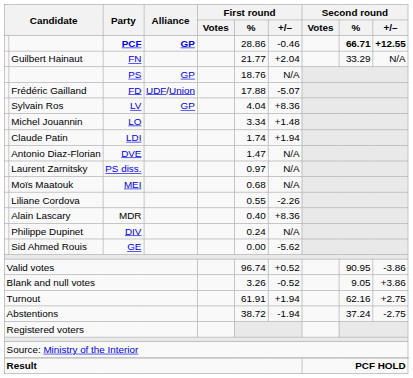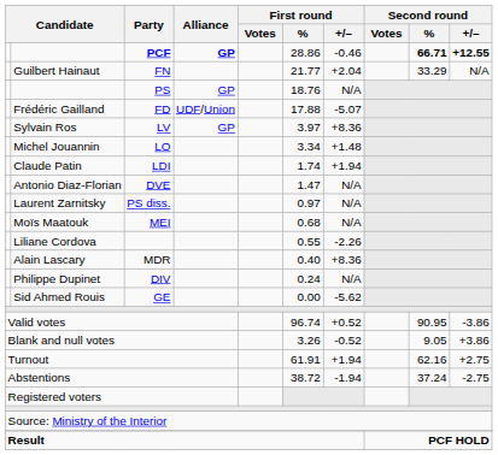LV | First round / %: 4.04 -> 3.97
